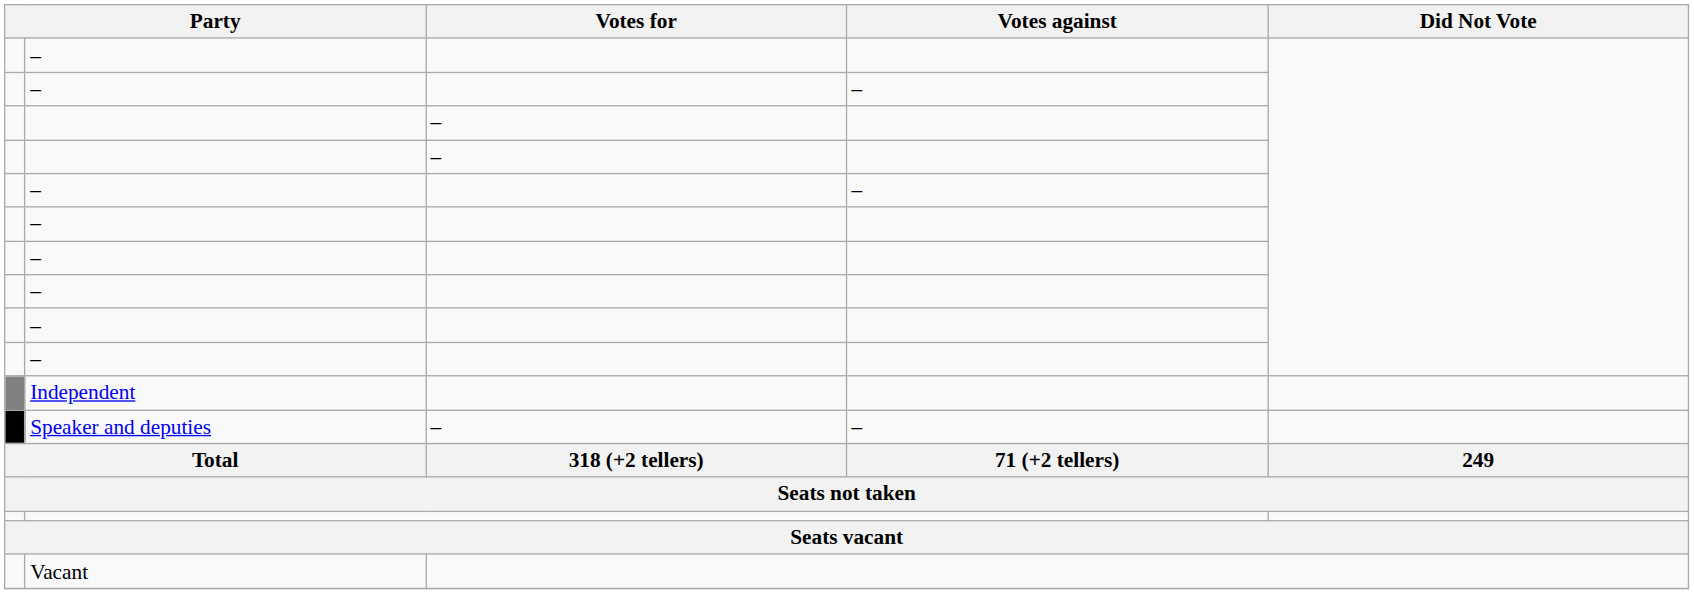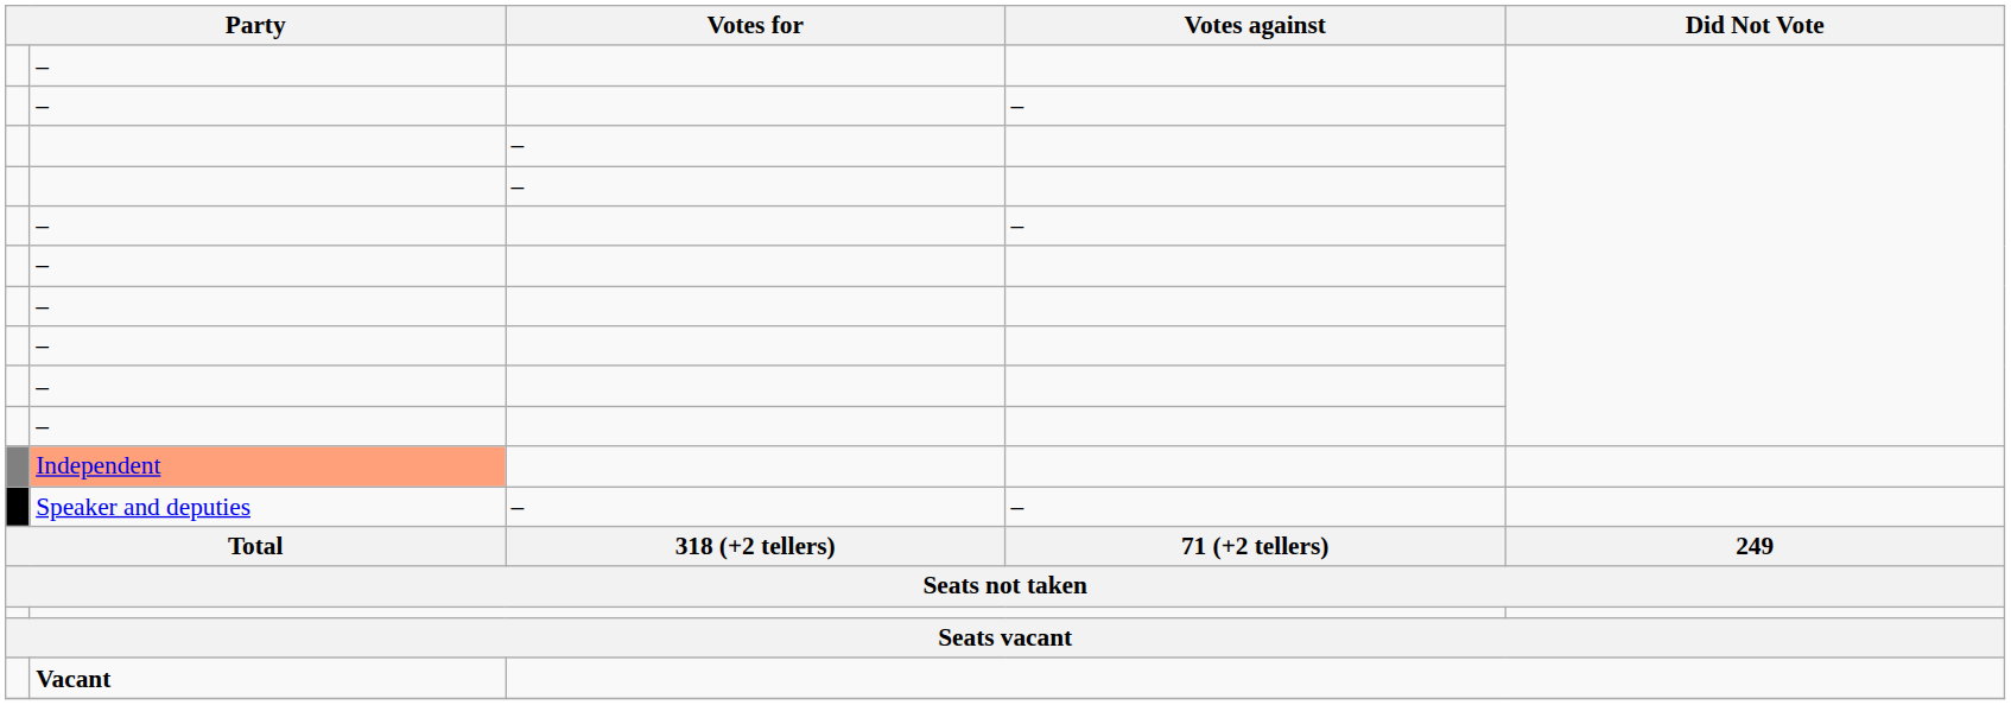Independent | column 2: no background -> lightsalmon background
Vacant | column 2: normal -> bold
